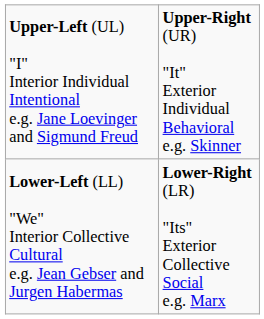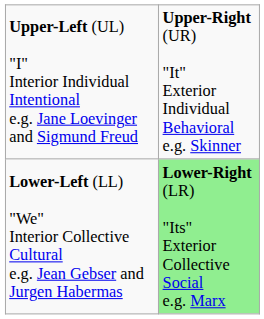row 2 | column 2: no background -> lightgreen background
